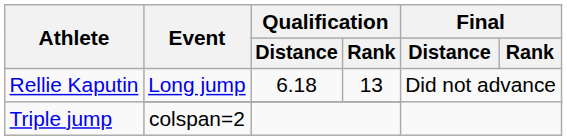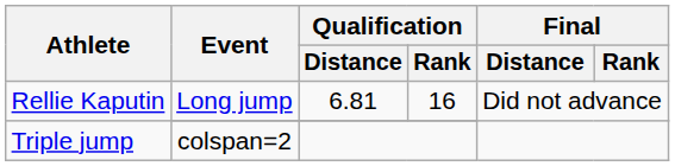Rellie Kaputin / Long jump | Qualification / Distance: 6.18 -> 6.81
Rellie Kaputin / Long jump | Qualification / Rank: 13 -> 16
